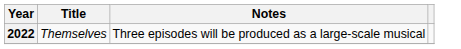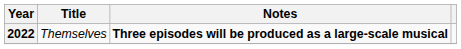2022 | Notes: normal -> bold
